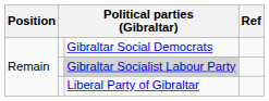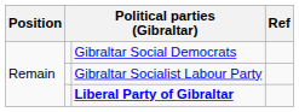Gibraltar Socialist Labour Party | column 3: lightgrey background -> no background
Liberal Party of Gibraltar | column 3: normal -> bold
